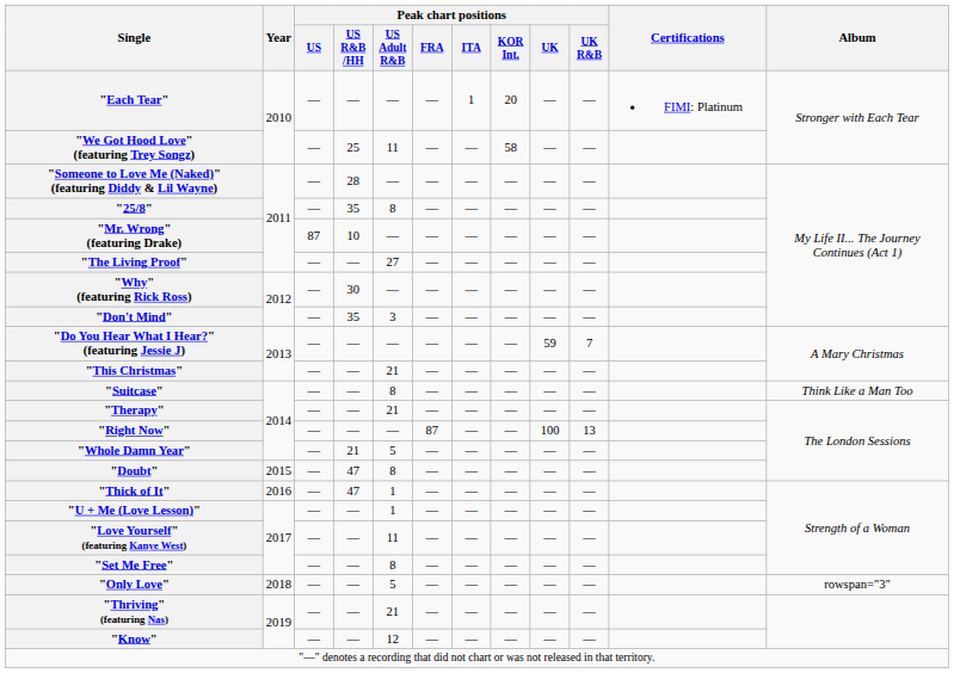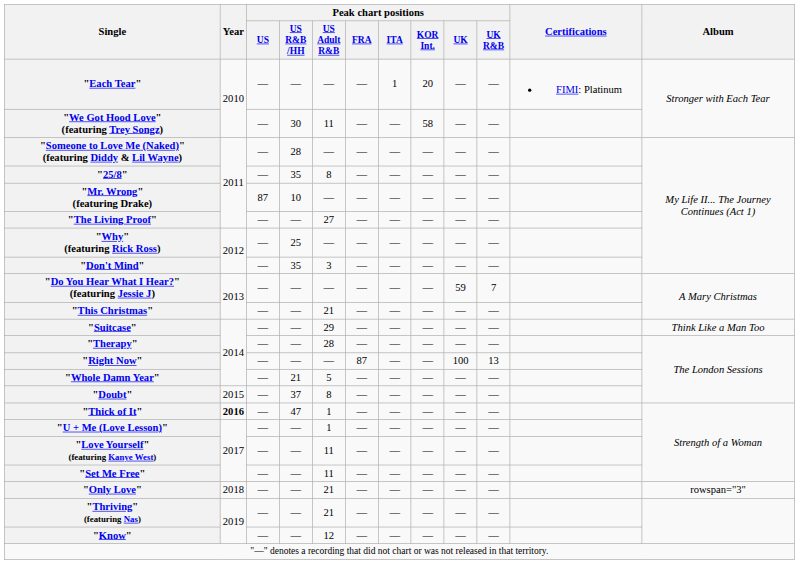"We Got Hood Love" (featuring Trey Songz) | Peak chart positions / US R&B /HH: 25 -> 30
"Why" (featuring Rick Ross) | Peak chart positions / US R&B /HH: 30 -> 25
"Suitcase" | Peak chart positions / US Adult R&B: 8 -> 29
"Therapy" | Peak chart positions / US Adult R&B: 21 -> 28
"Doubt" | Peak chart positions / US R&B /HH: 47 -> 37
"Thick of It" | Year: normal -> bold
"Set Me Free" | Peak chart positions / US Adult R&B: 8 -> 11
"Only Love" | Peak chart positions / US Adult R&B: 5 -> 21
